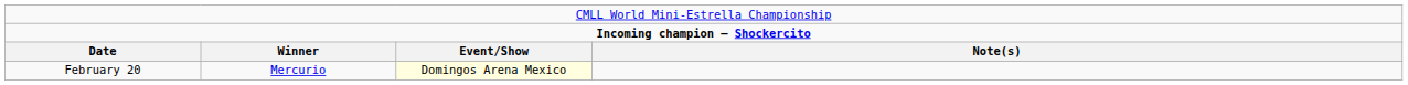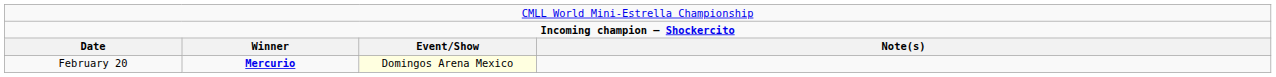February 20 | column 2: normal -> bold
